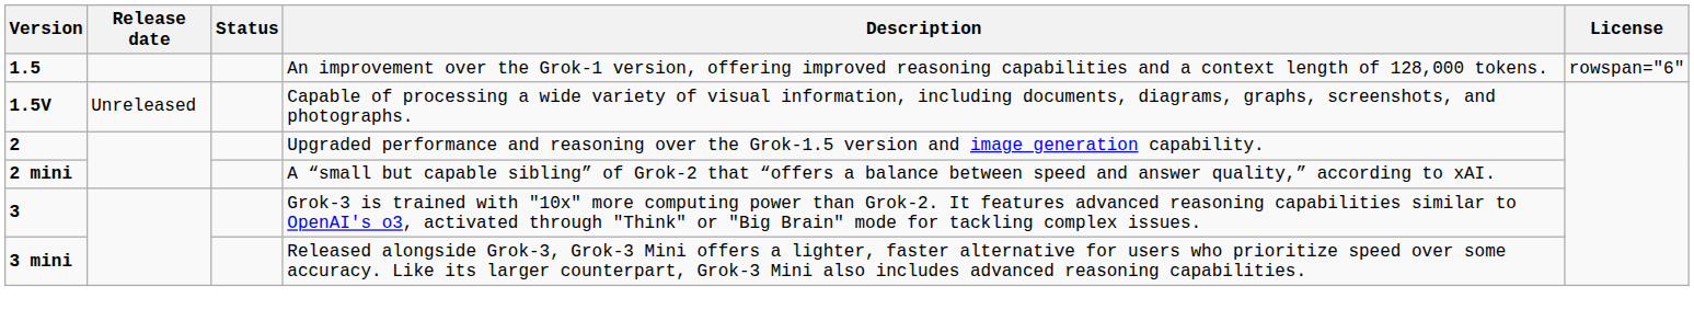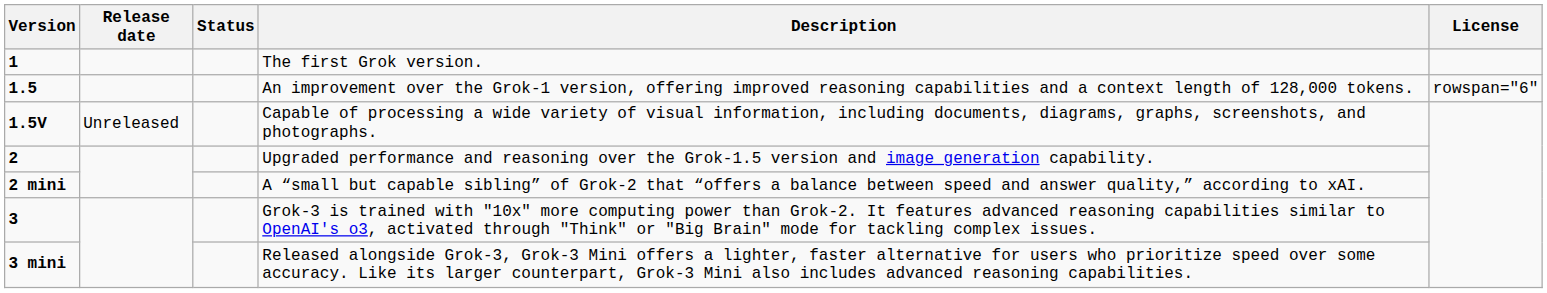+ row: 1 | The first Grok version.
